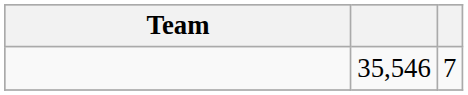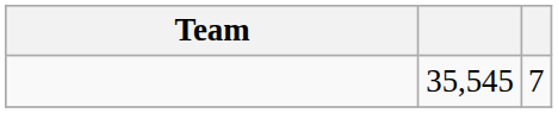row 2 | column 2: 35,546 -> 35,545
